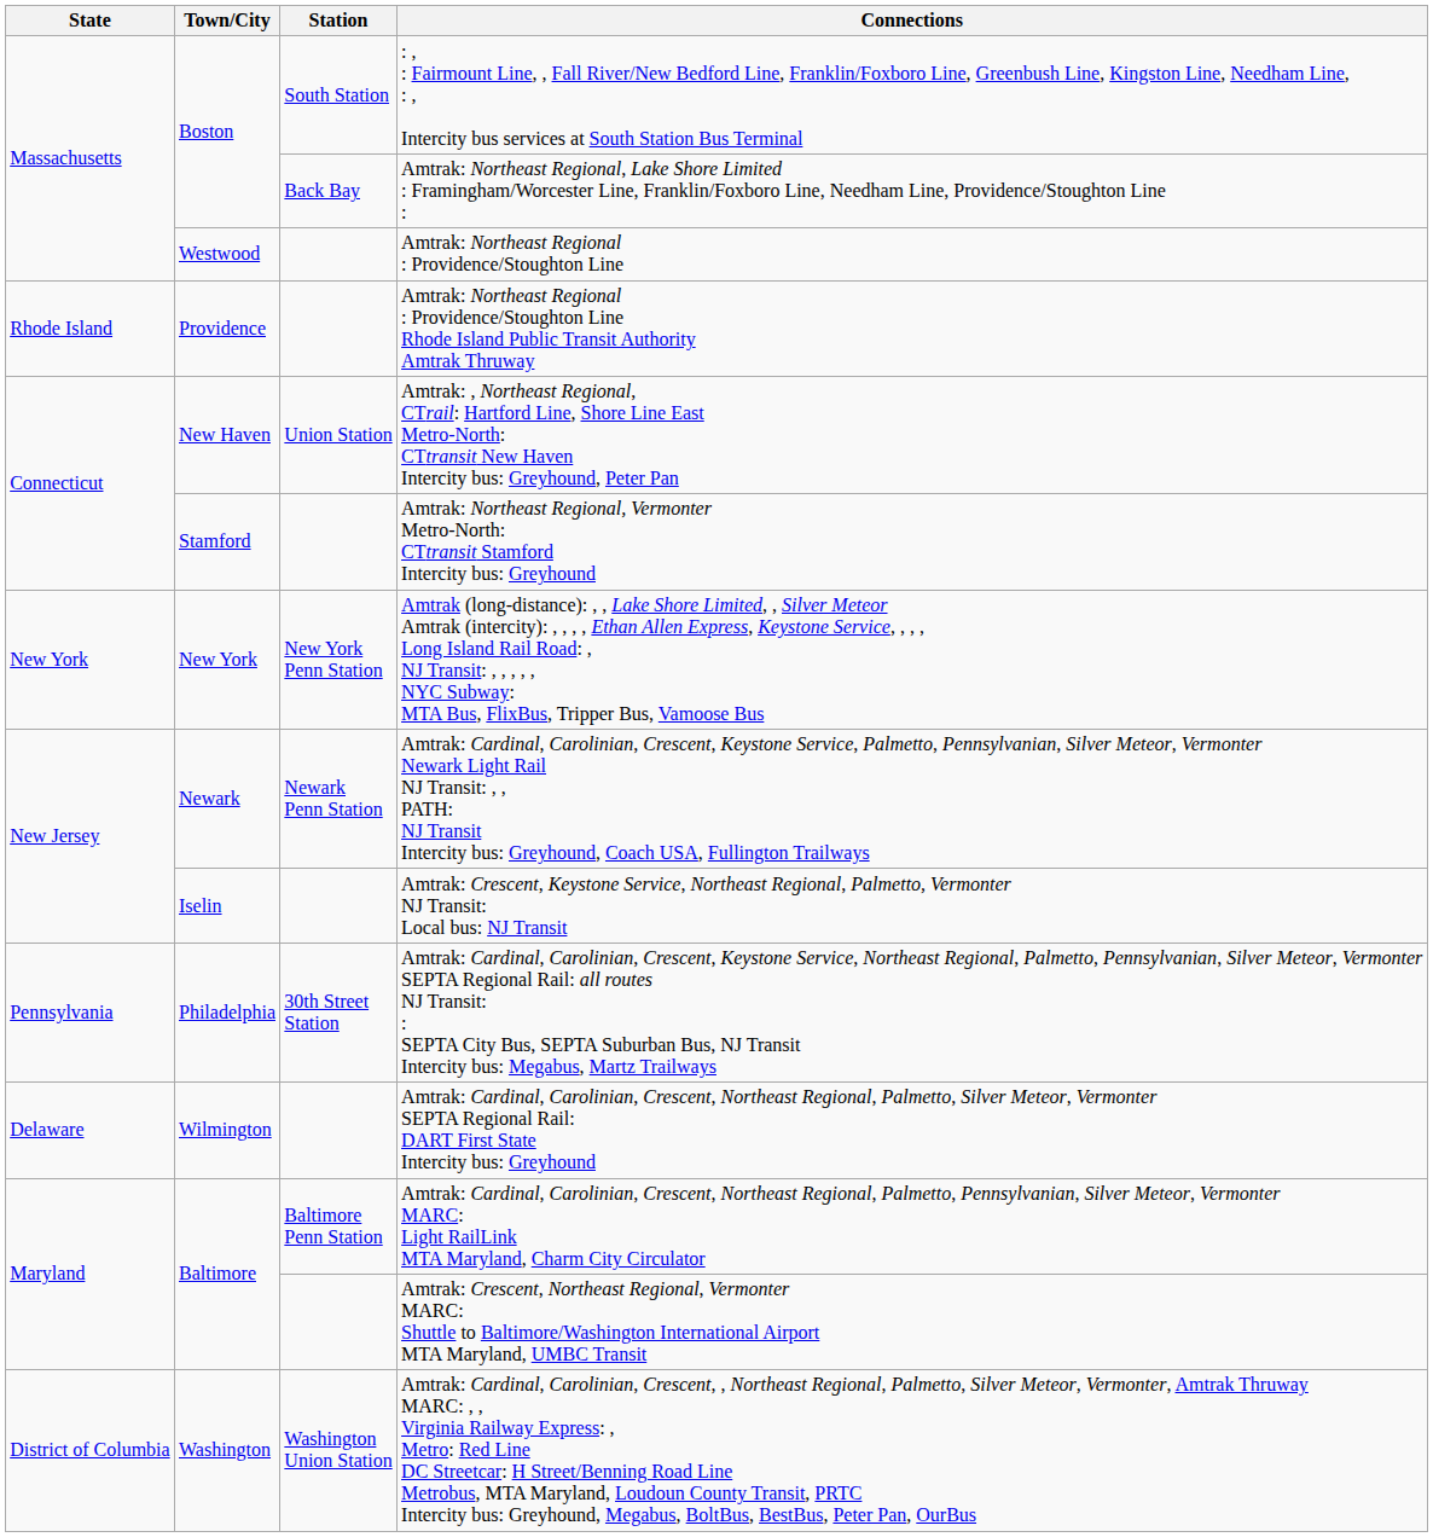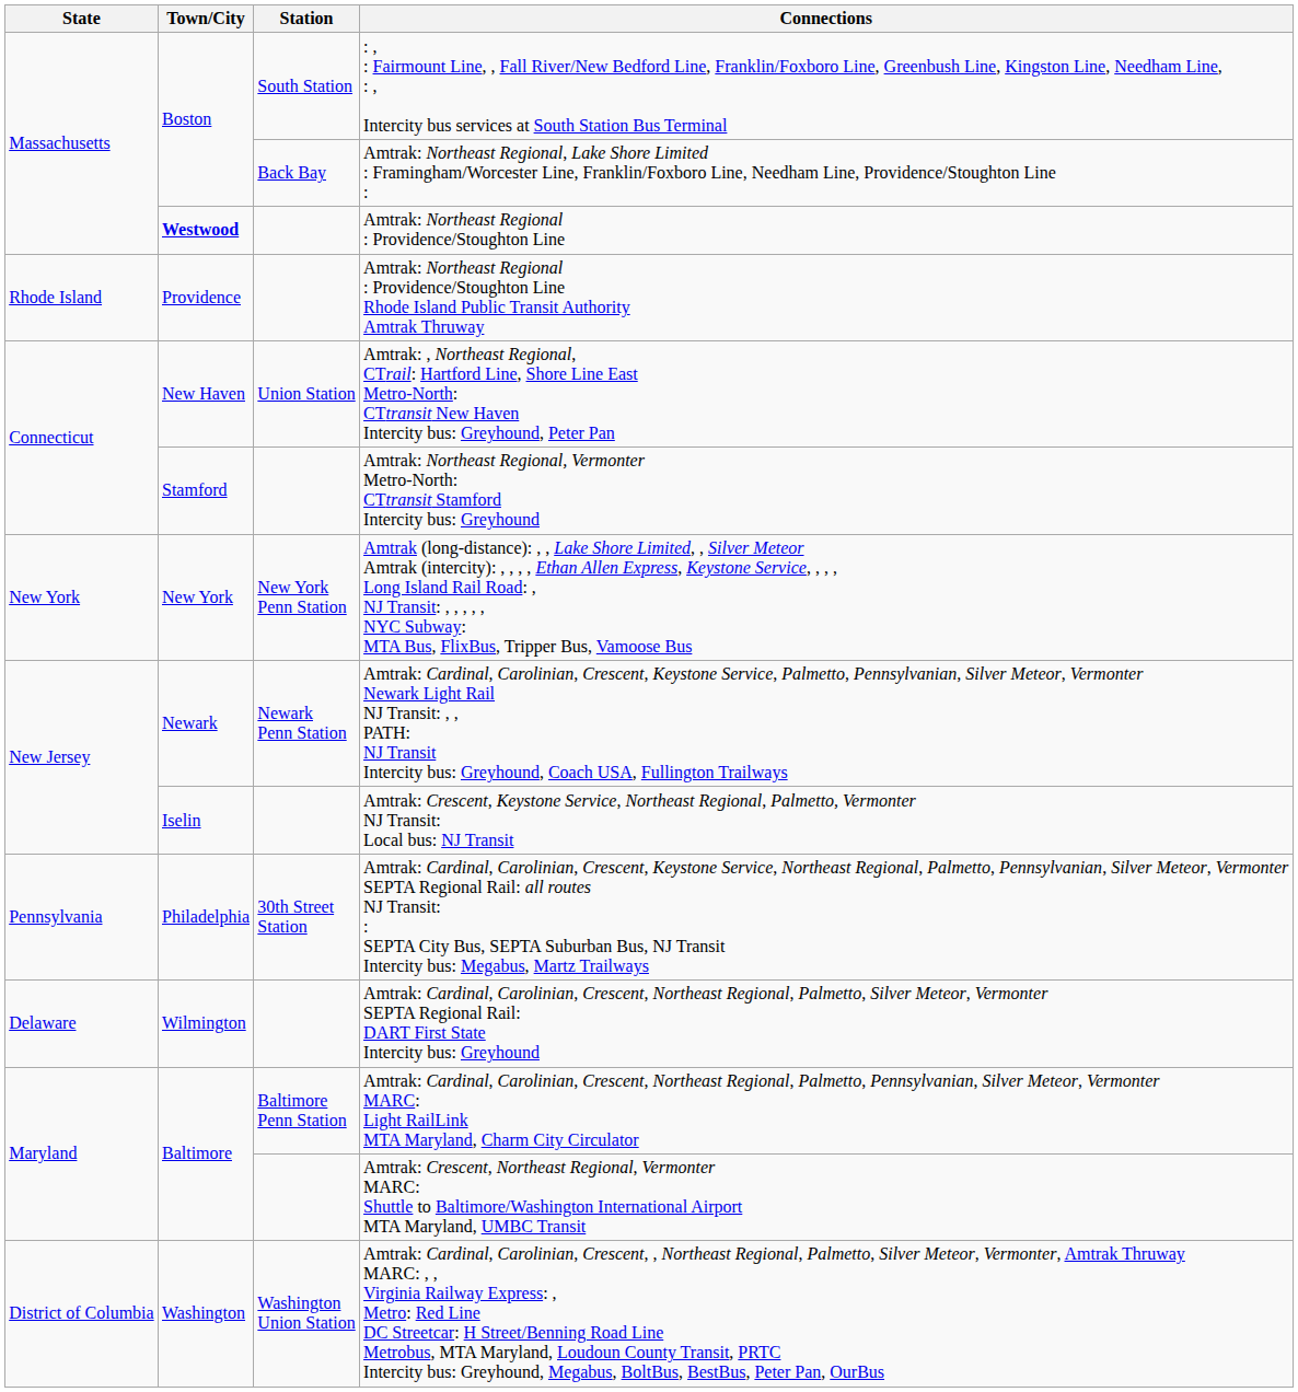Amtrak: Northeast Regional : Providence/Stoughton Line | Town/City: normal -> bold
